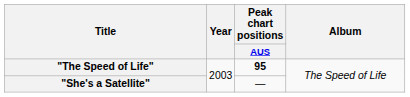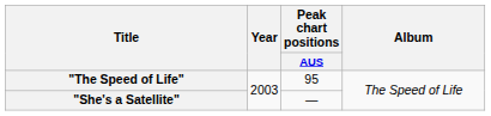"The Speed of Life" | Peak chart positions / AUS: bold -> normal
